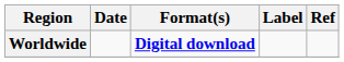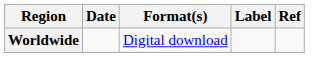Worldwide | Format(s): bold -> normal
